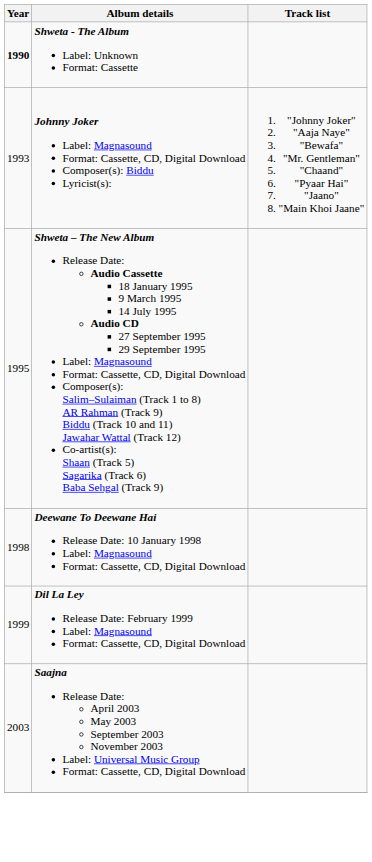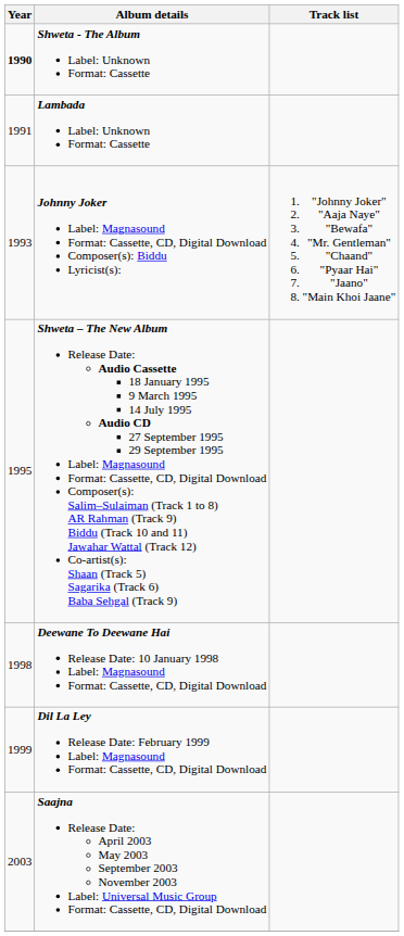+ row: 1991 | Lambada Label: Unknown Format: Cassette
